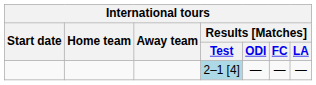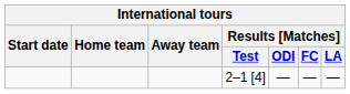row 4 | Results [Matches] / Test: lightblue background -> no background
